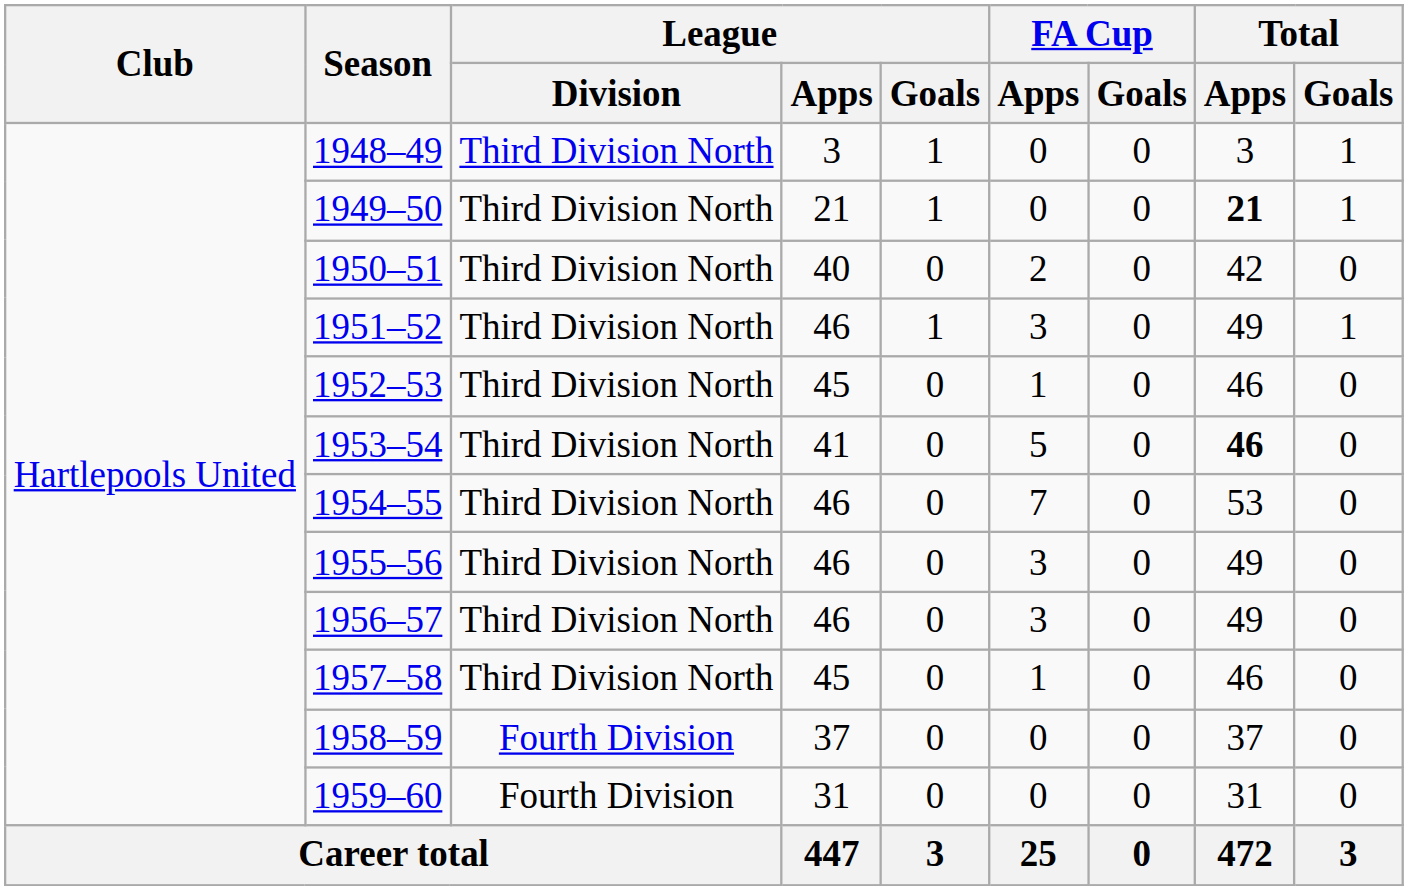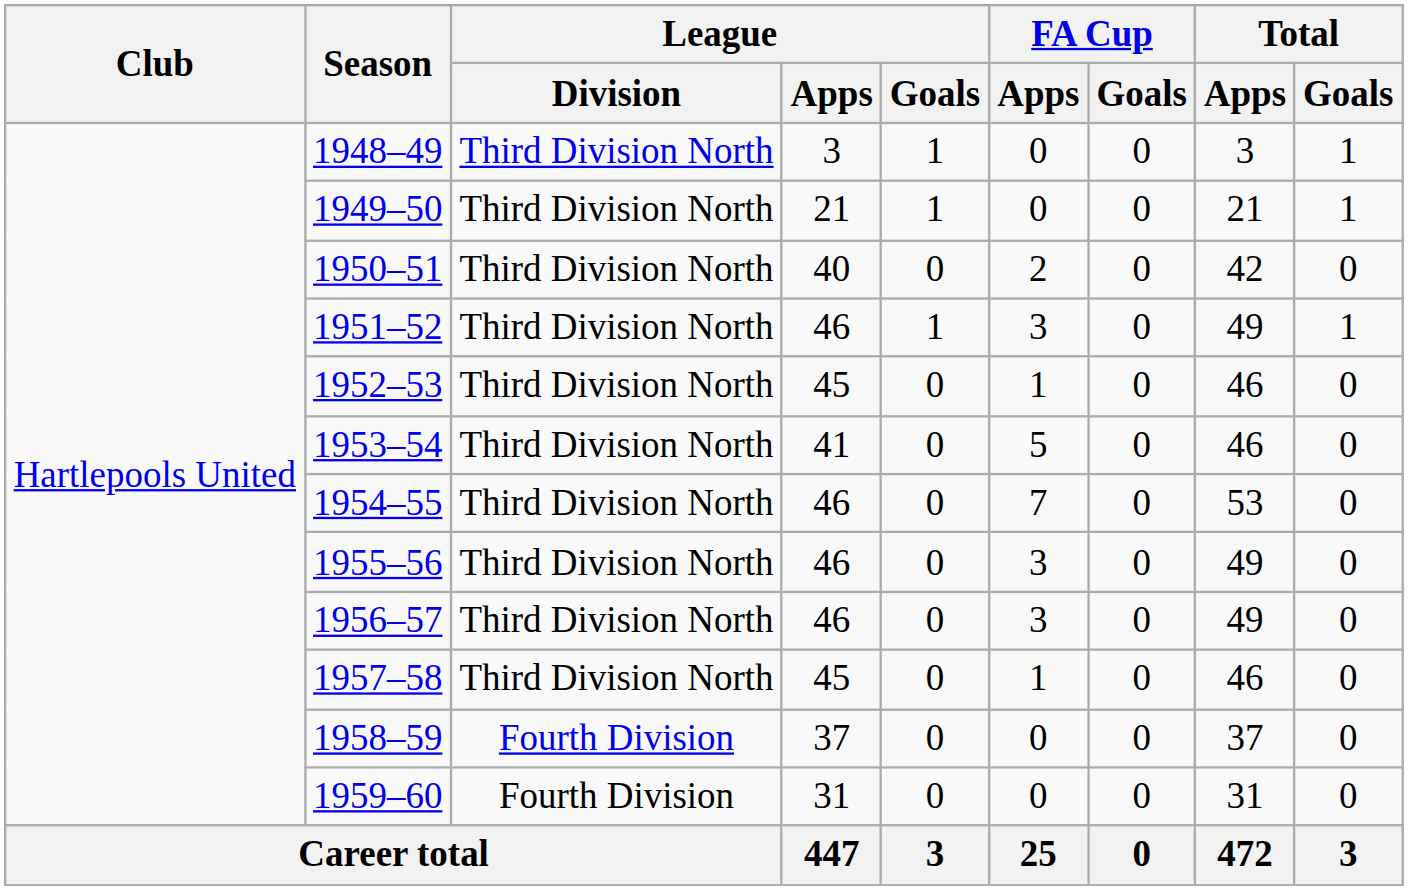1949–50 | Total / Apps: bold -> normal
1953–54 | Total / Apps: bold -> normal
